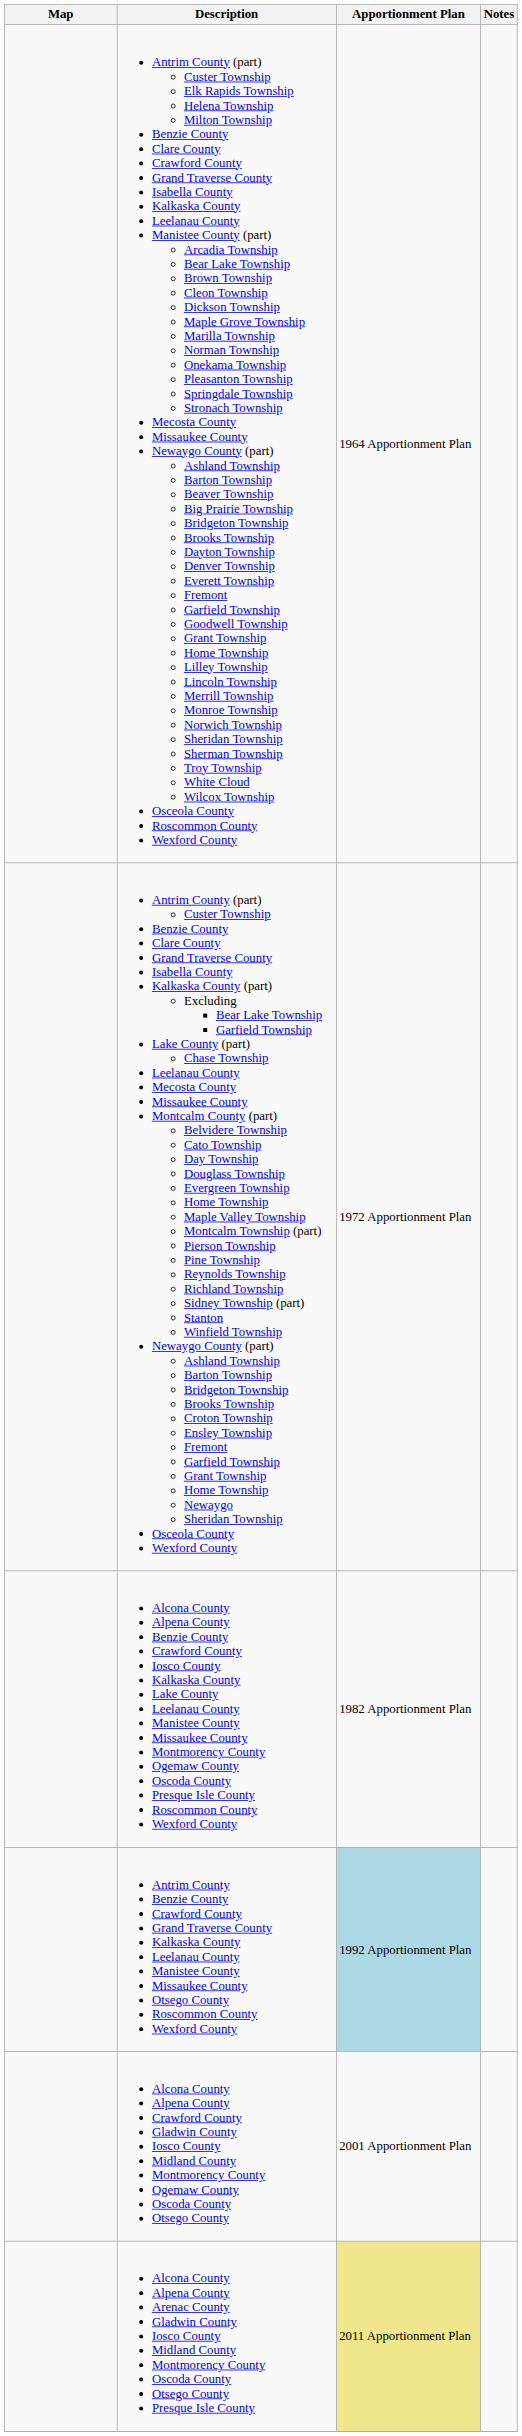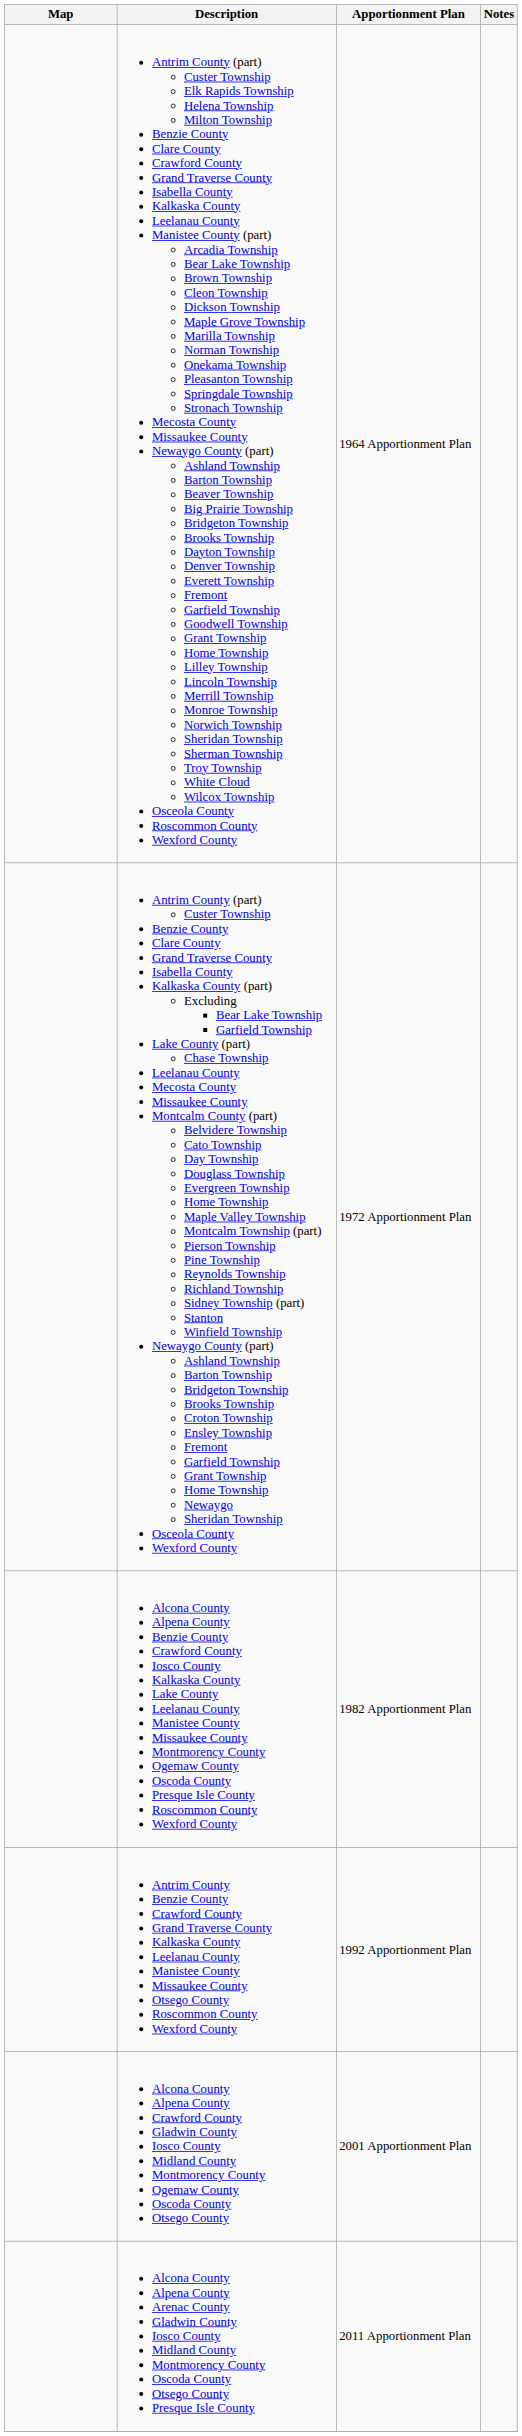row 5 | Apportionment Plan: lightblue background -> no background
row 7 | Apportionment Plan: khaki background -> no background
